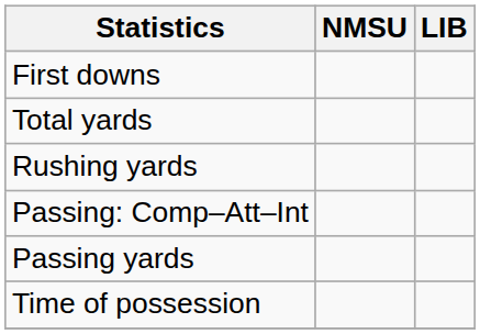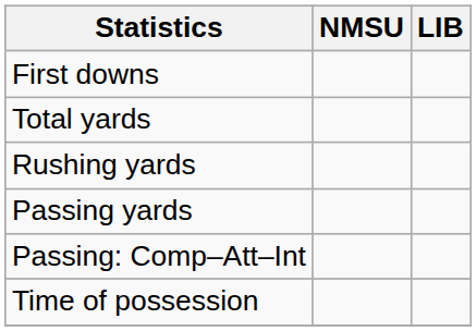rows swapped: Passing yards <-> Passing: Comp–Att–Int
